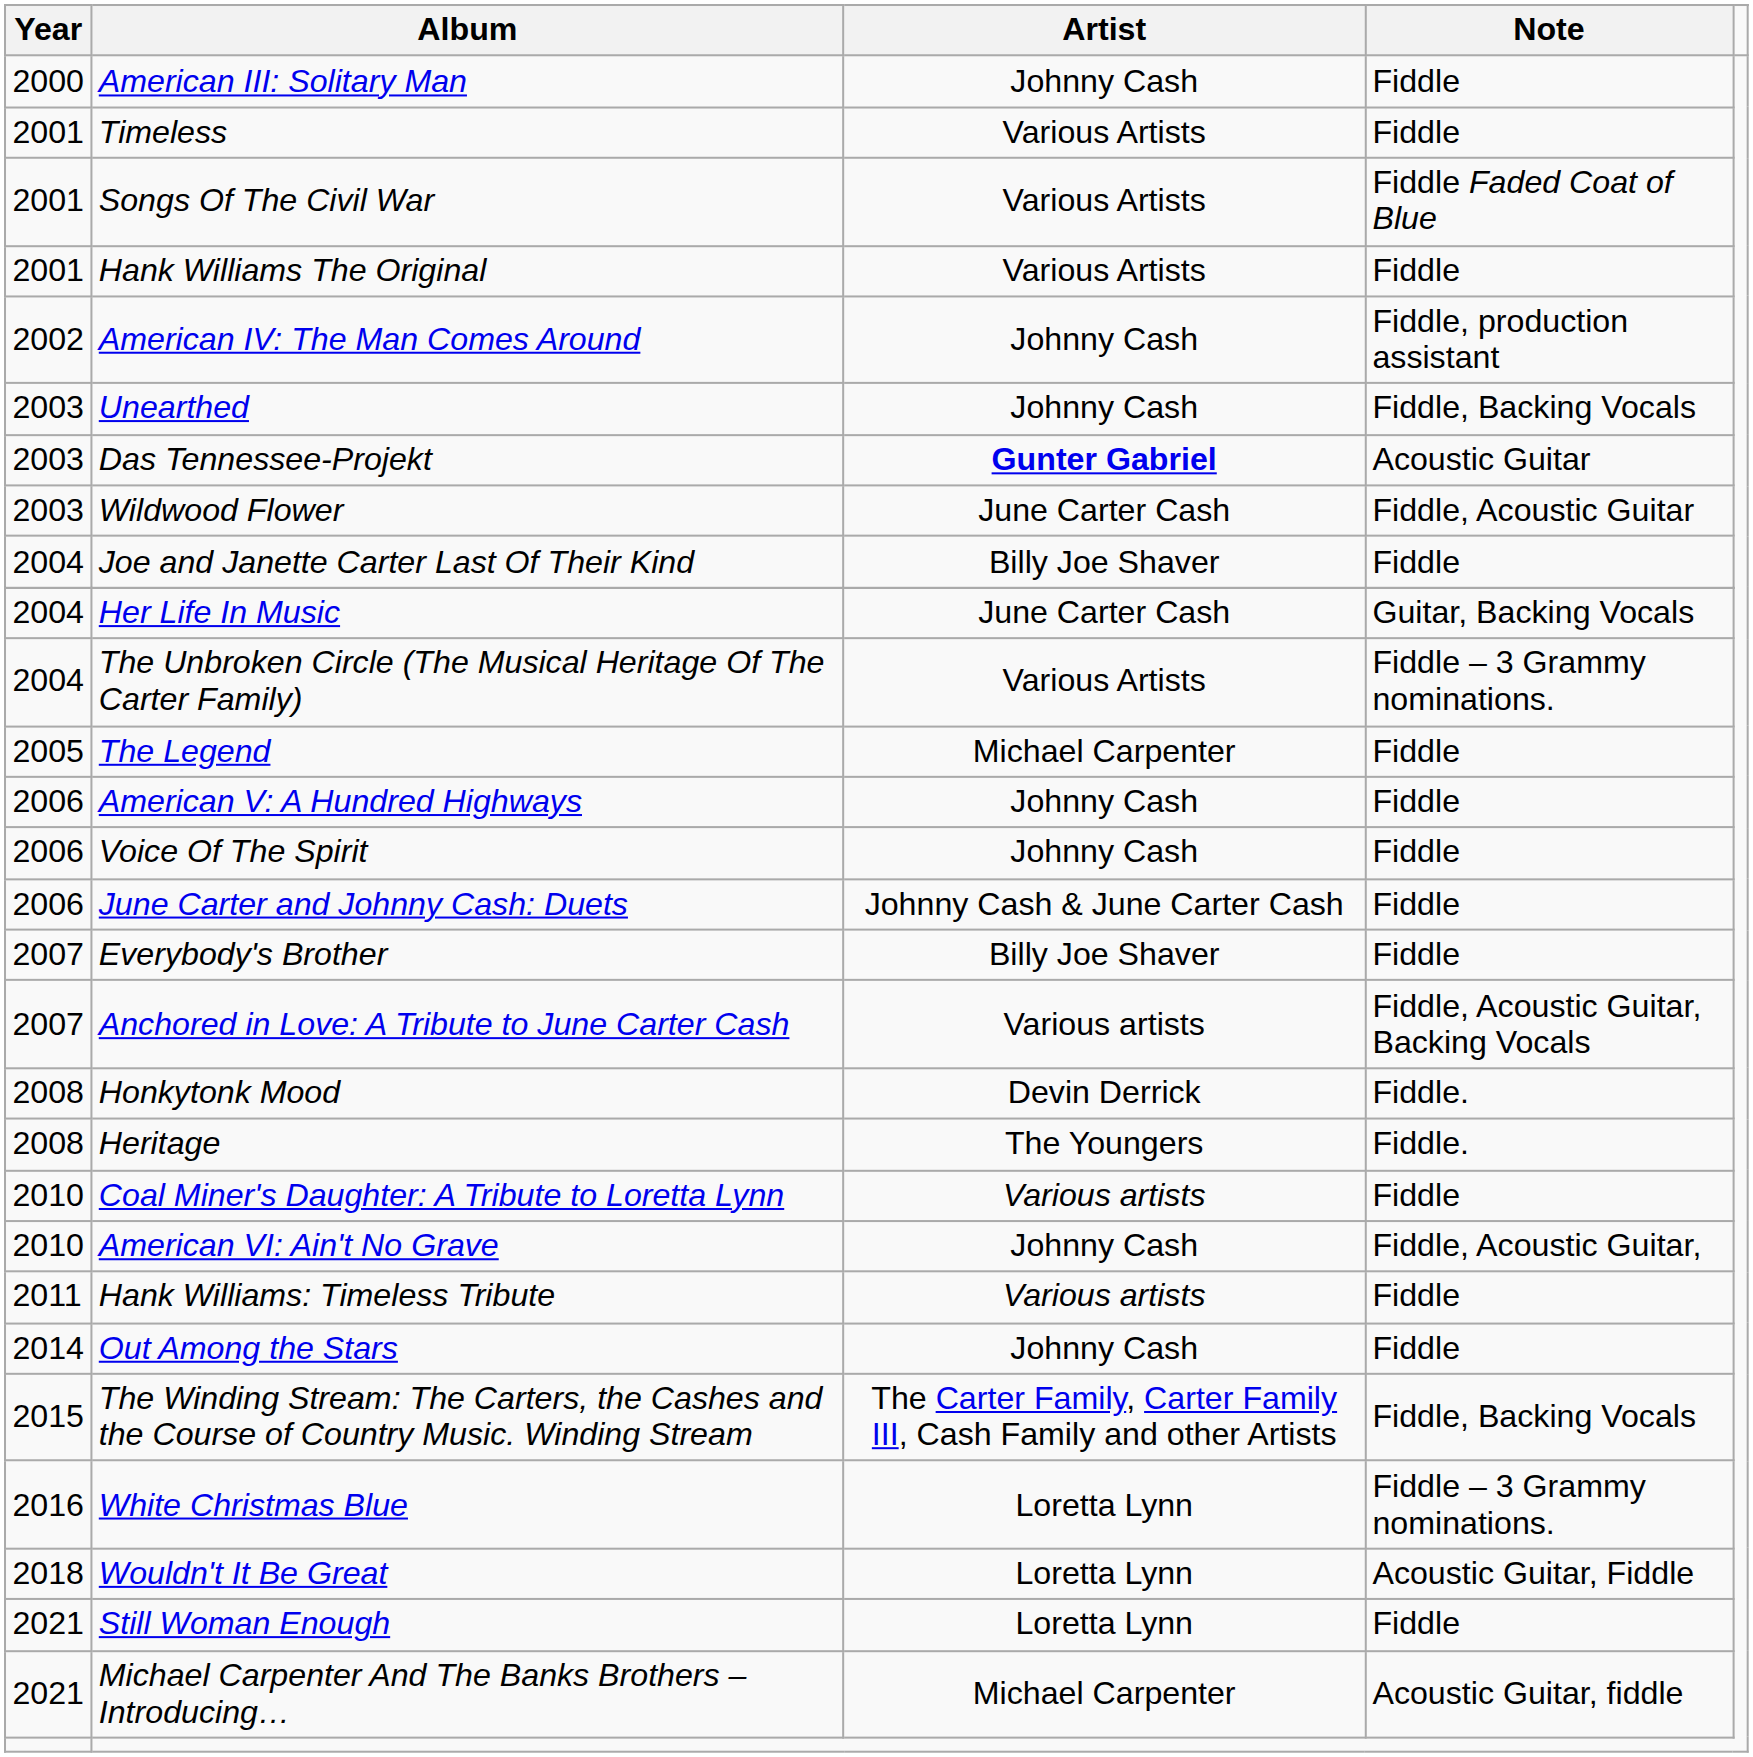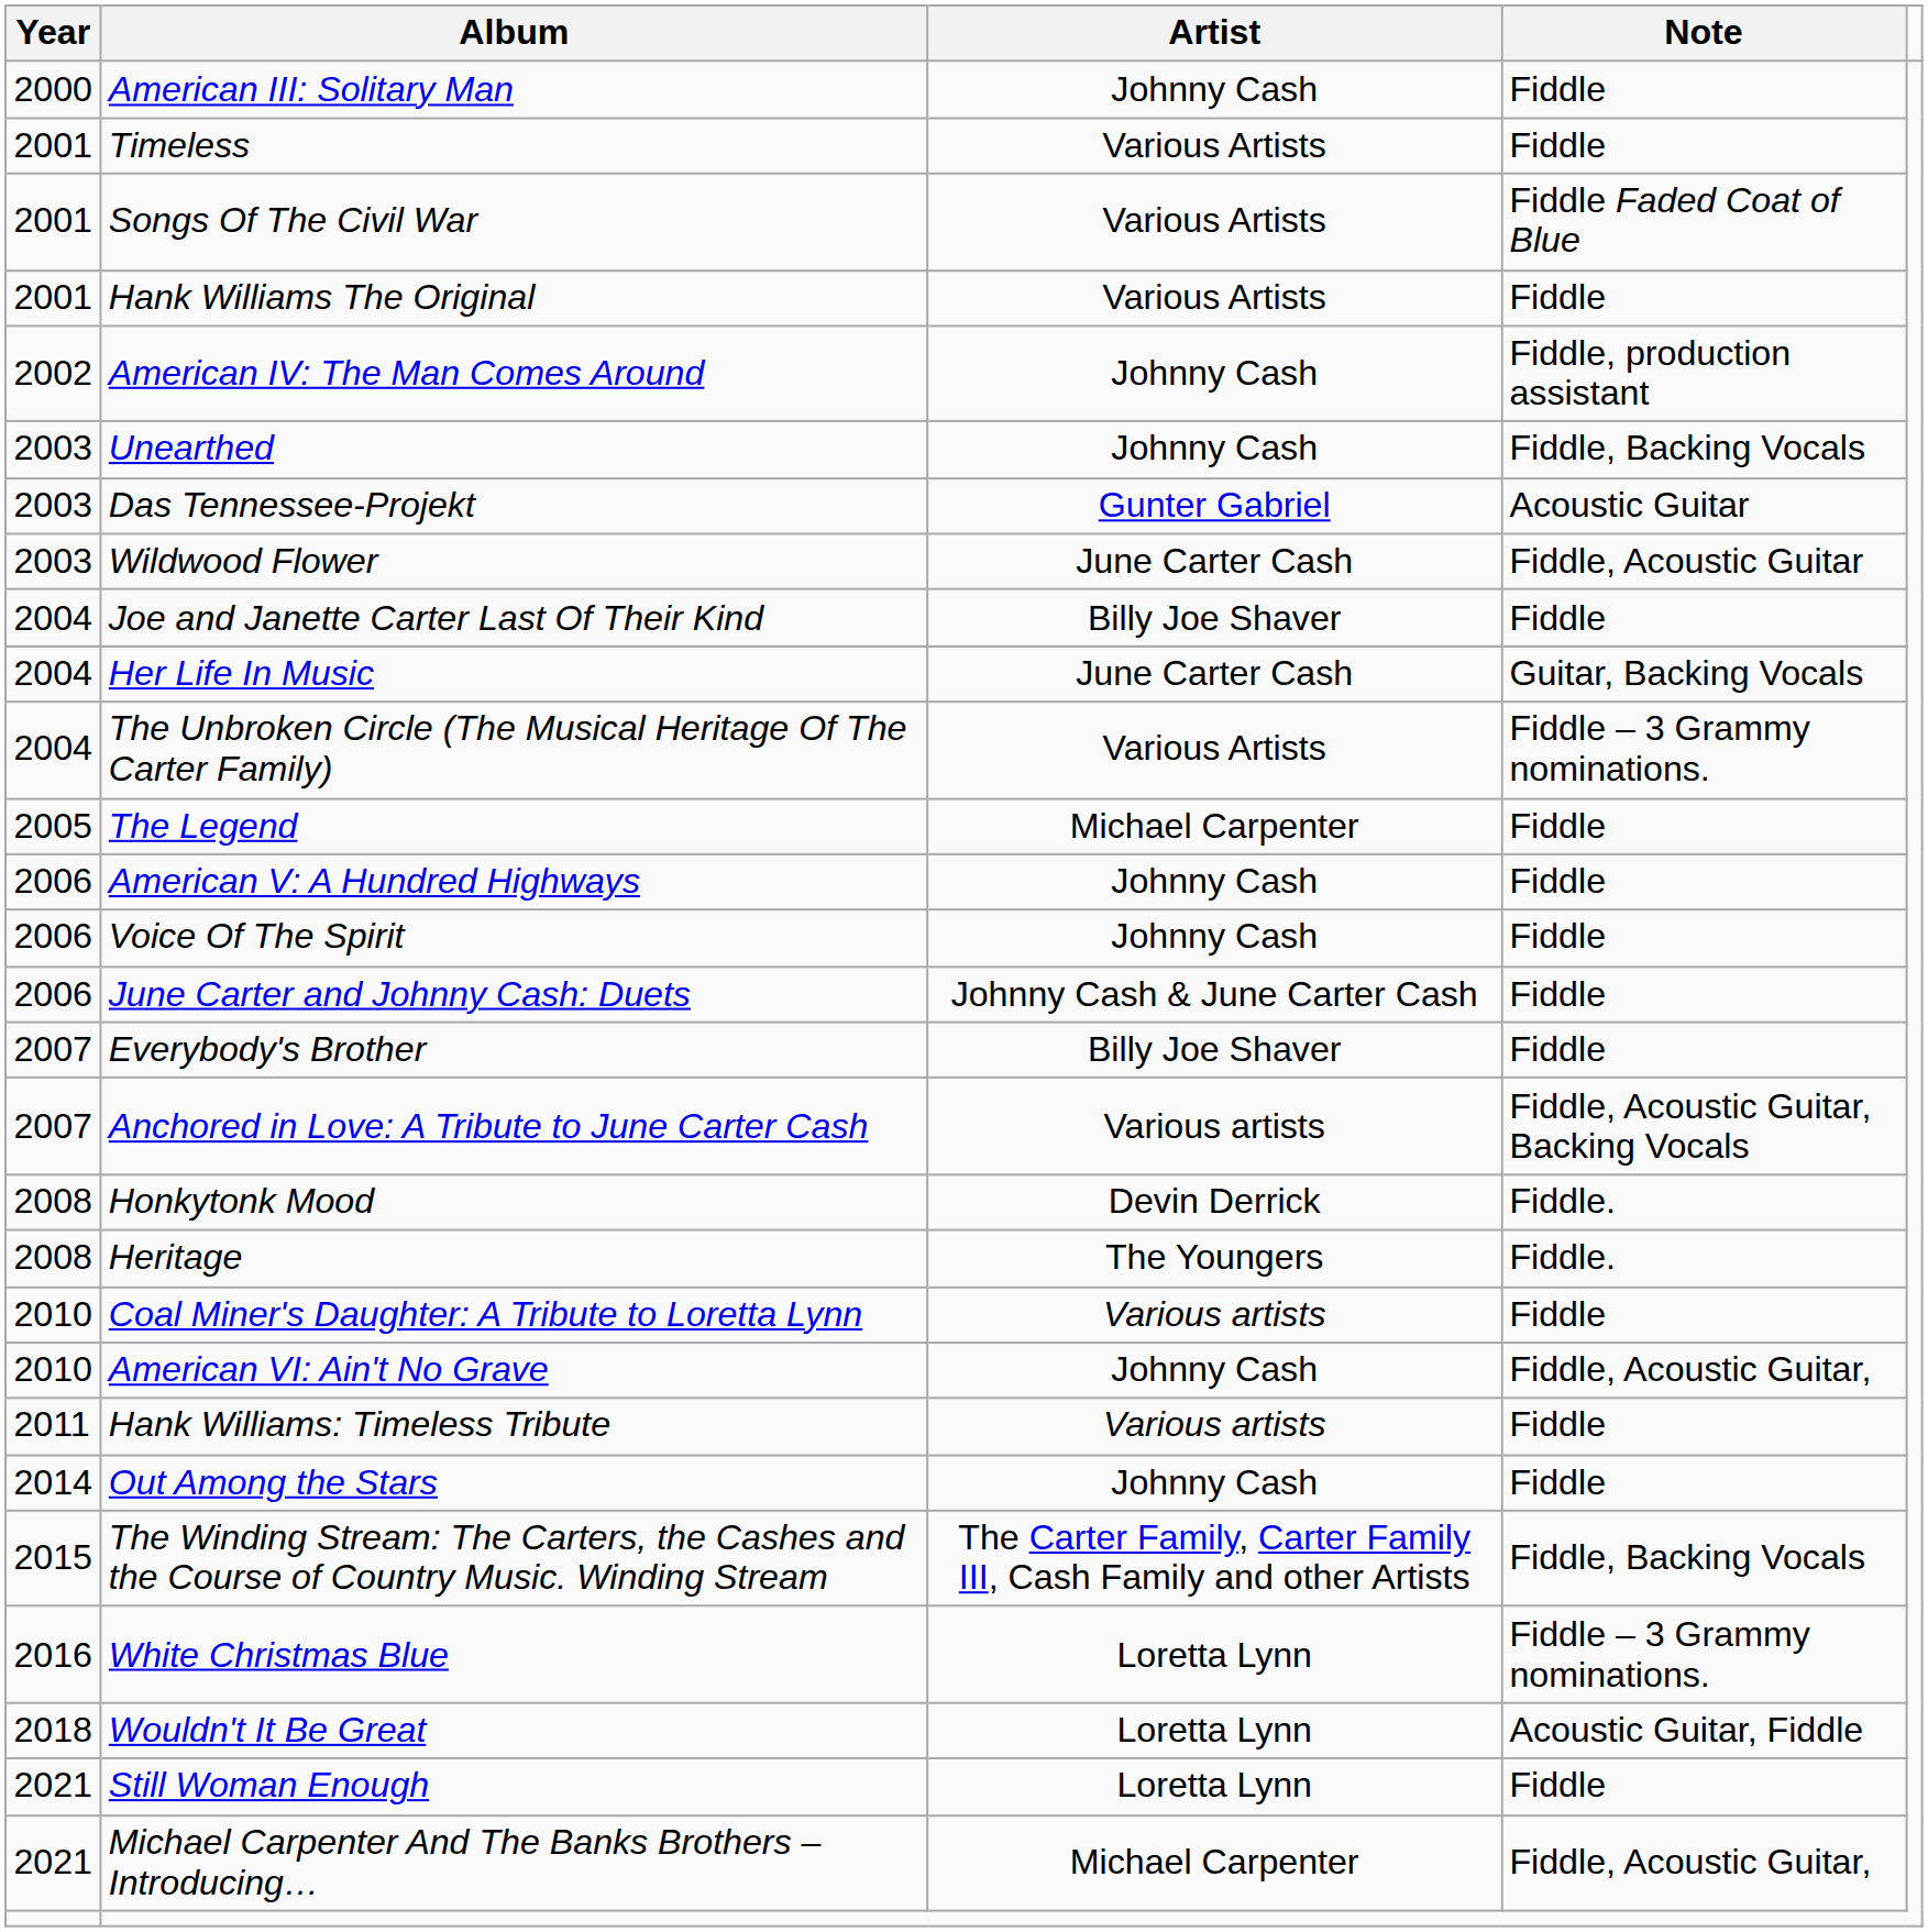Das Tennessee-Projekt | Artist: bold -> normal
Michael Carpenter And The Banks Brothers – Introducing… | Note: Acoustic Guitar, fiddle -> Fiddle, Acoustic Guitar,
